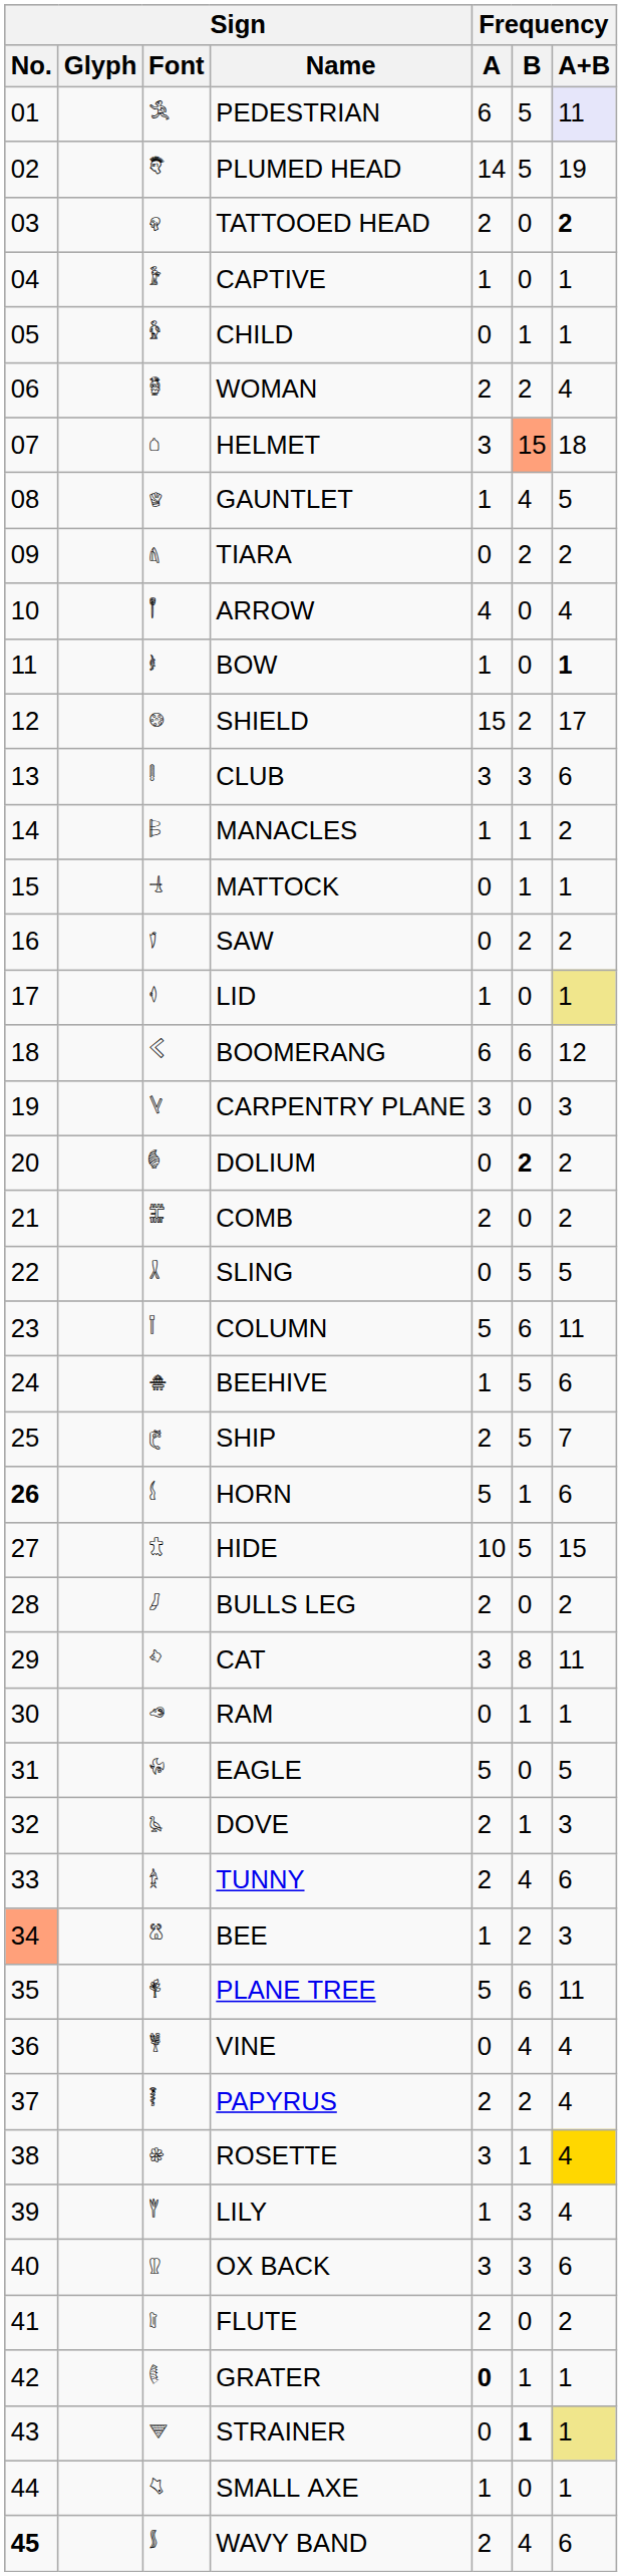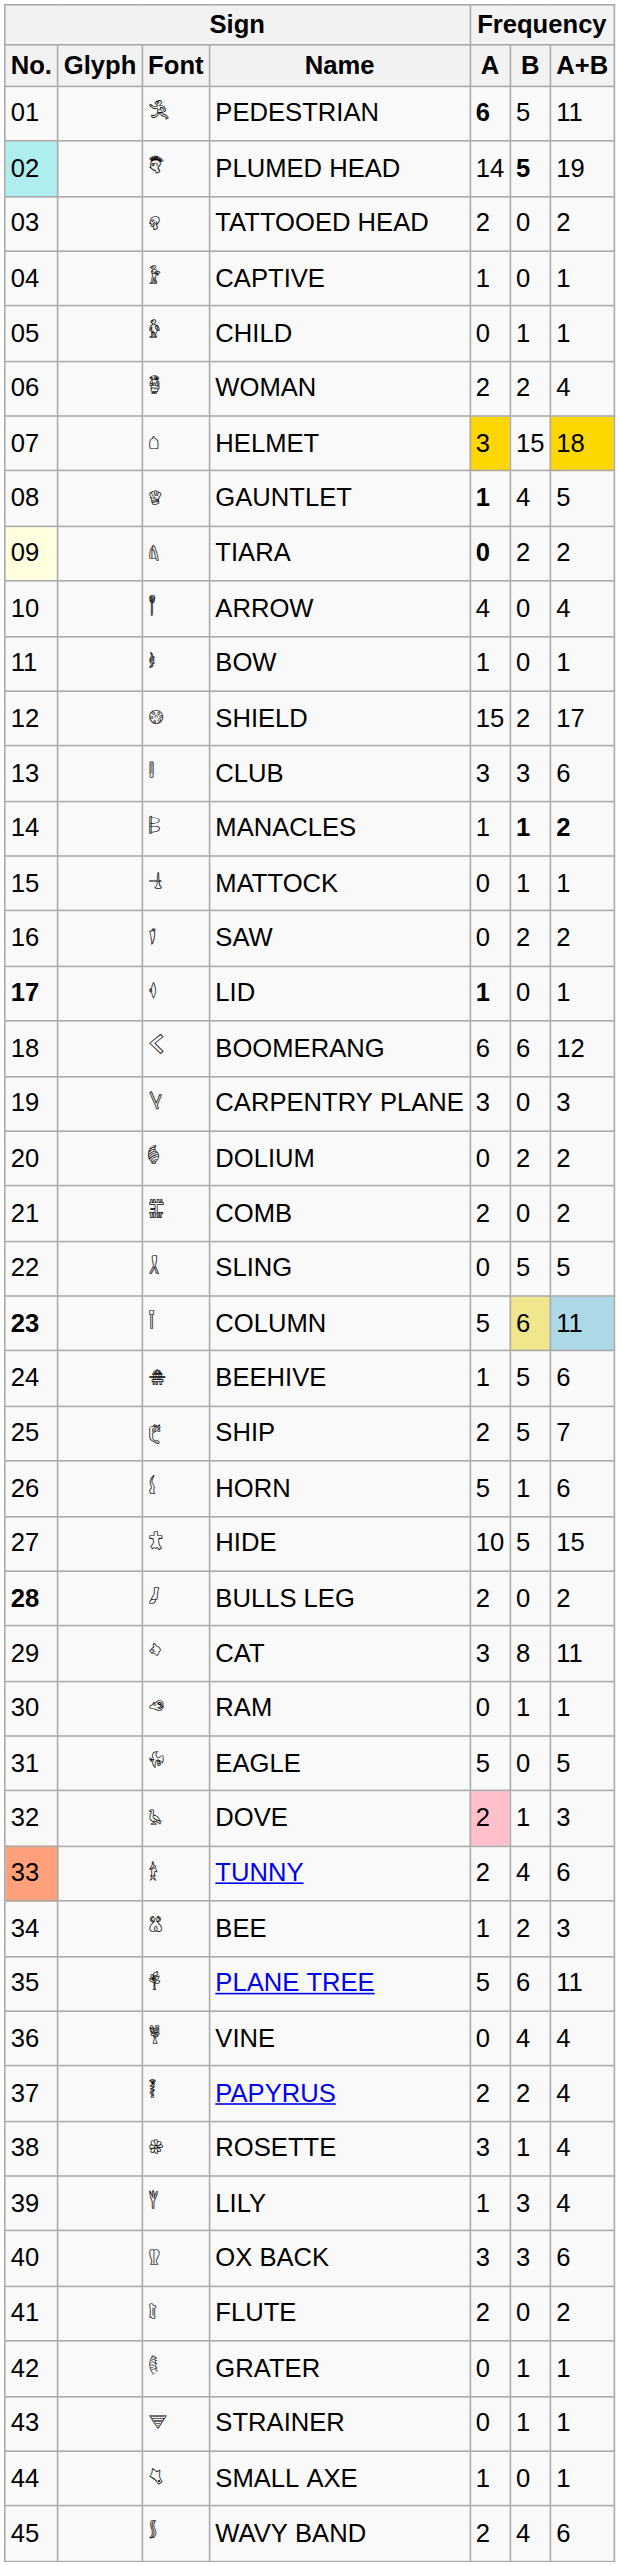PEDESTRIAN | Frequency / A: normal -> bold
PEDESTRIAN | Frequency / A+B: lavender background -> no background
PLUMED HEAD | Sign / No.: no background -> paleturquoise background
PLUMED HEAD | Frequency / B: normal -> bold
TATTOOED HEAD | Frequency / A+B: bold -> normal
HELMET | Frequency / A: no background -> gold background
HELMET | Frequency / B: lightsalmon background -> no background
HELMET | Frequency / A+B: no background -> gold background
GAUNTLET | Frequency / A: normal -> bold
TIARA | Sign / No.: no background -> lightyellow background
TIARA | Frequency / A: normal -> bold
BOW | Frequency / A+B: bold -> normal
MANACLES | Frequency / B: normal -> bold
MANACLES | Frequency / A+B: normal -> bold
LID | Sign / No.: normal -> bold
LID | Frequency / A: normal -> bold
LID | Frequency / A+B: khaki background -> no background
DOLIUM | Frequency / B: bold -> normal
COLUMN | Sign / No.: normal -> bold
COLUMN | Frequency / B: no background -> khaki background
COLUMN | Frequency / A+B: no background -> lightblue background
HORN | Sign / No.: bold -> normal
BULLS LEG | Sign / No.: normal -> bold
DOVE | Frequency / A: no background -> pink background
TUNNY | Sign / No.: no background -> lightsalmon background
BEE | Sign / No.: lightsalmon background -> no background
ROSETTE | Frequency / A+B: gold background -> no background
GRATER | Frequency / A: bold -> normal
STRAINER | Frequency / B: bold -> normal
STRAINER | Frequency / A+B: khaki background -> no background
WAVY BAND | Sign / No.: bold -> normal
